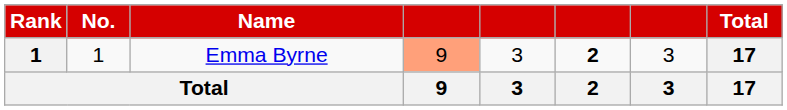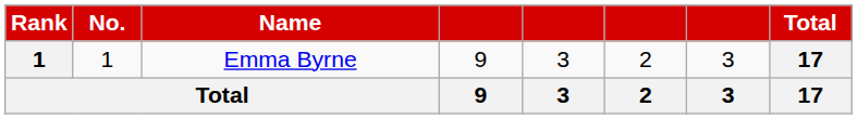Emma Byrne | column 4: lightsalmon background -> no background
Emma Byrne | column 6: bold -> normal
